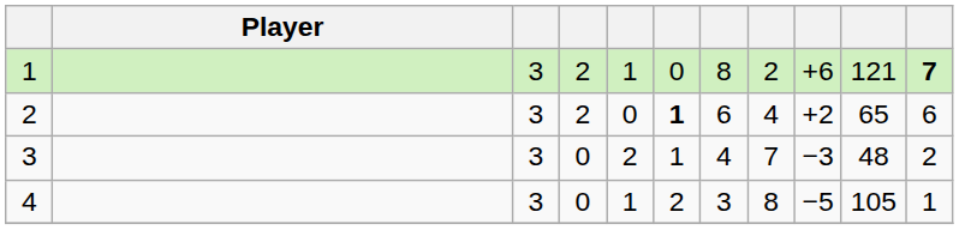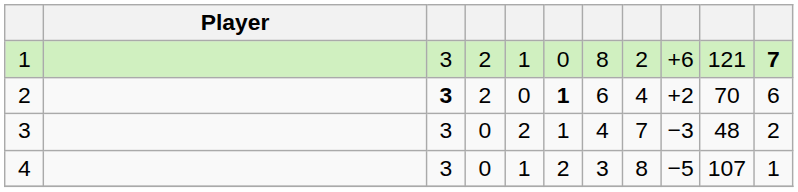row 3 | column 3: normal -> bold
row 3 | column 10: 65 -> 70
row 5 | column 10: 105 -> 107
